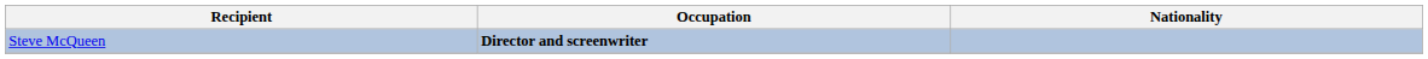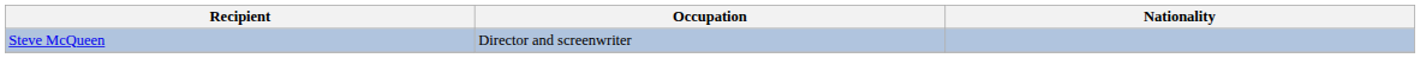Steve McQueen | Occupation: bold -> normal
